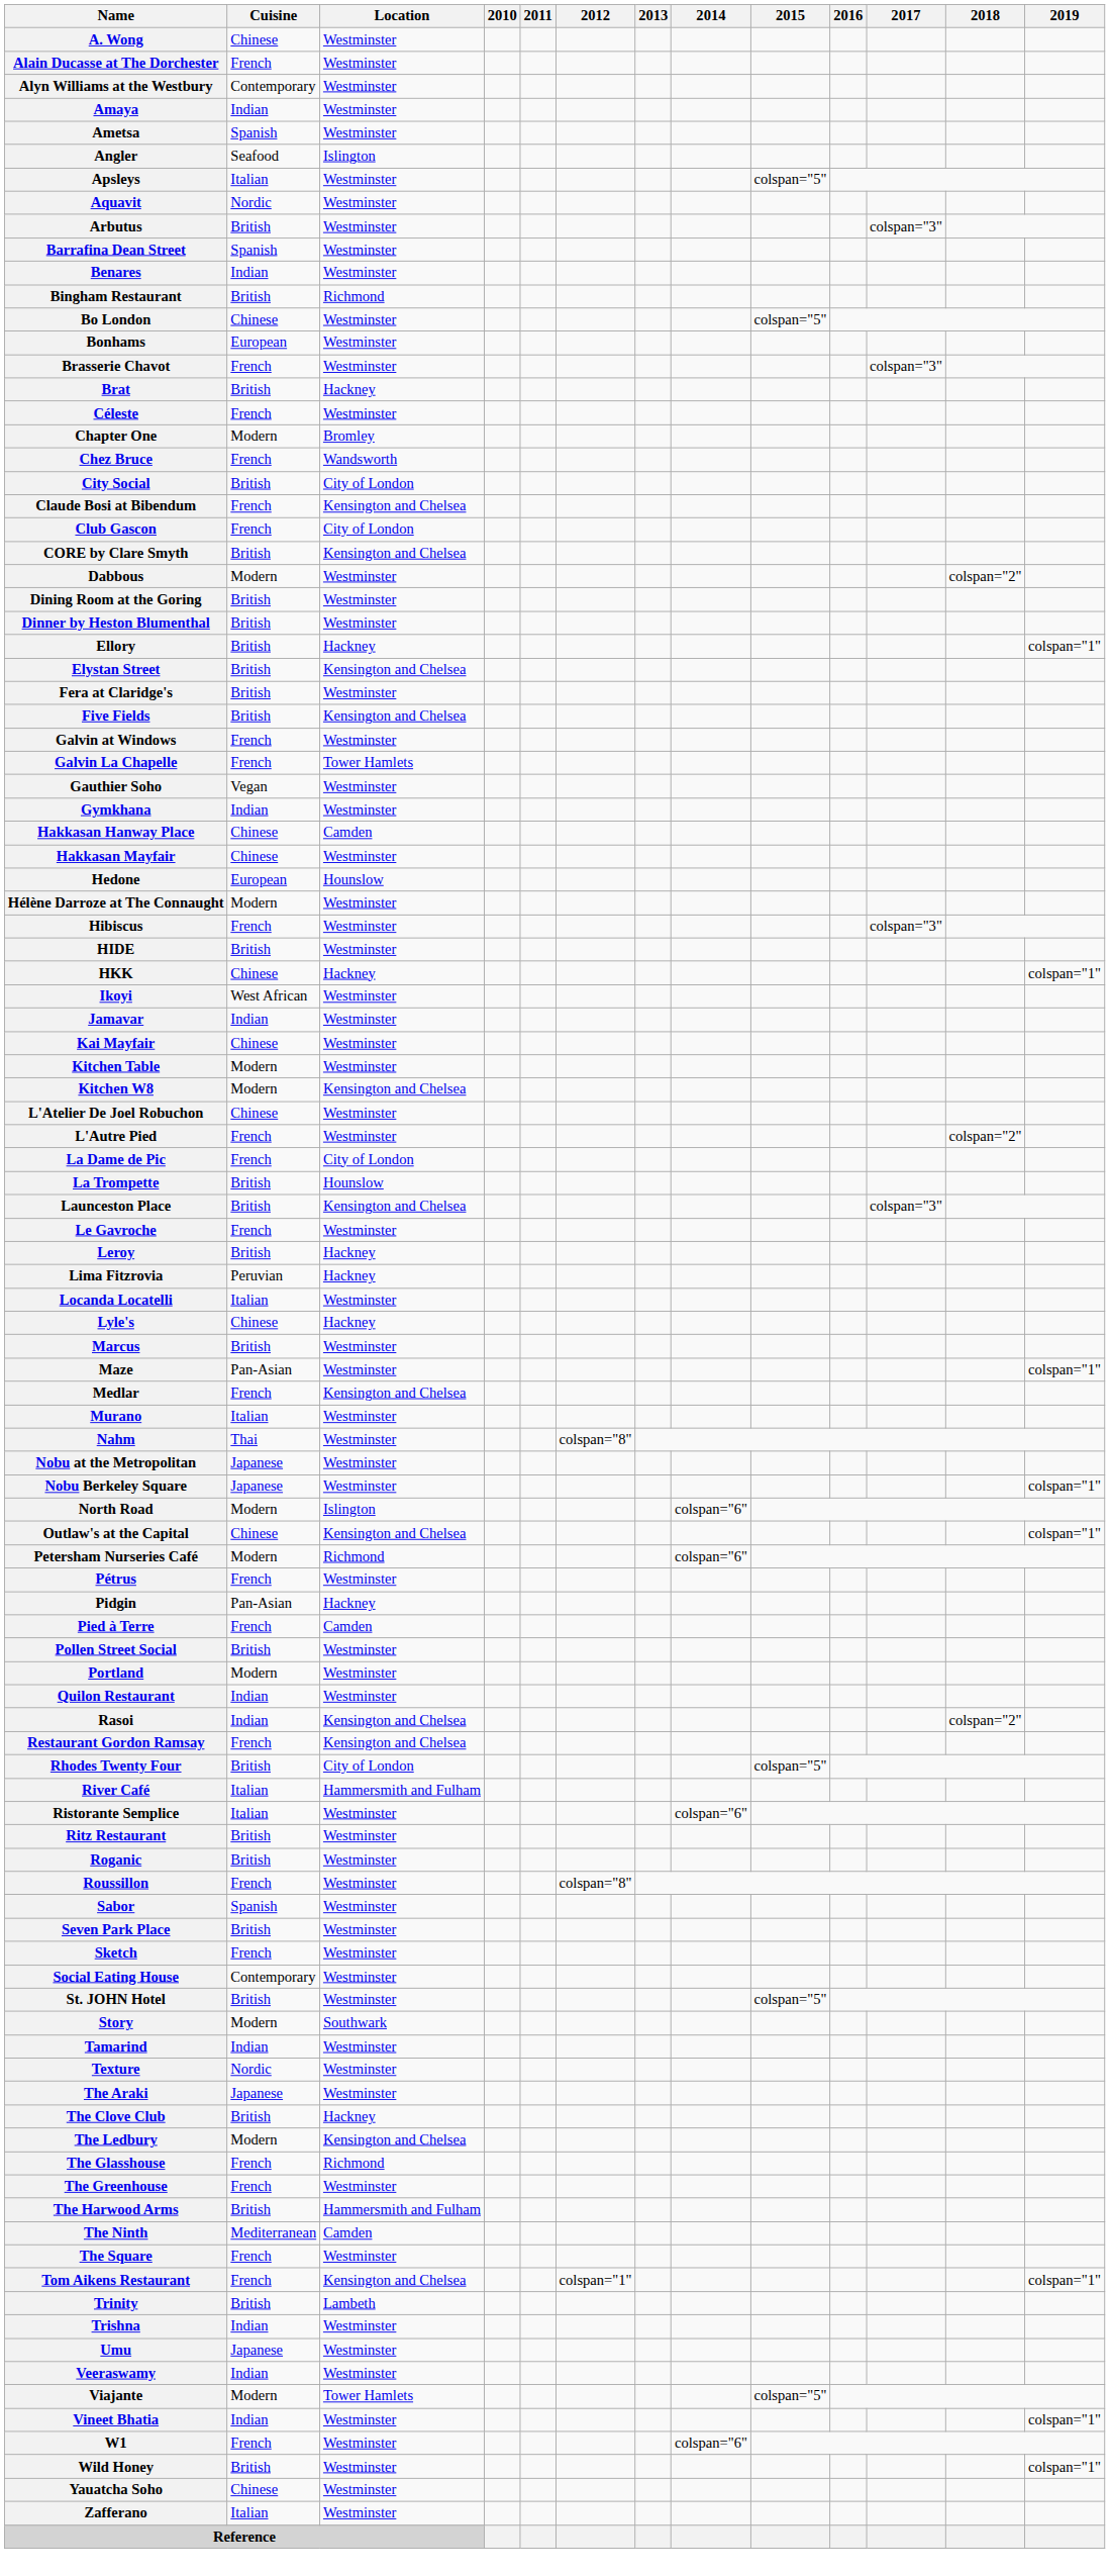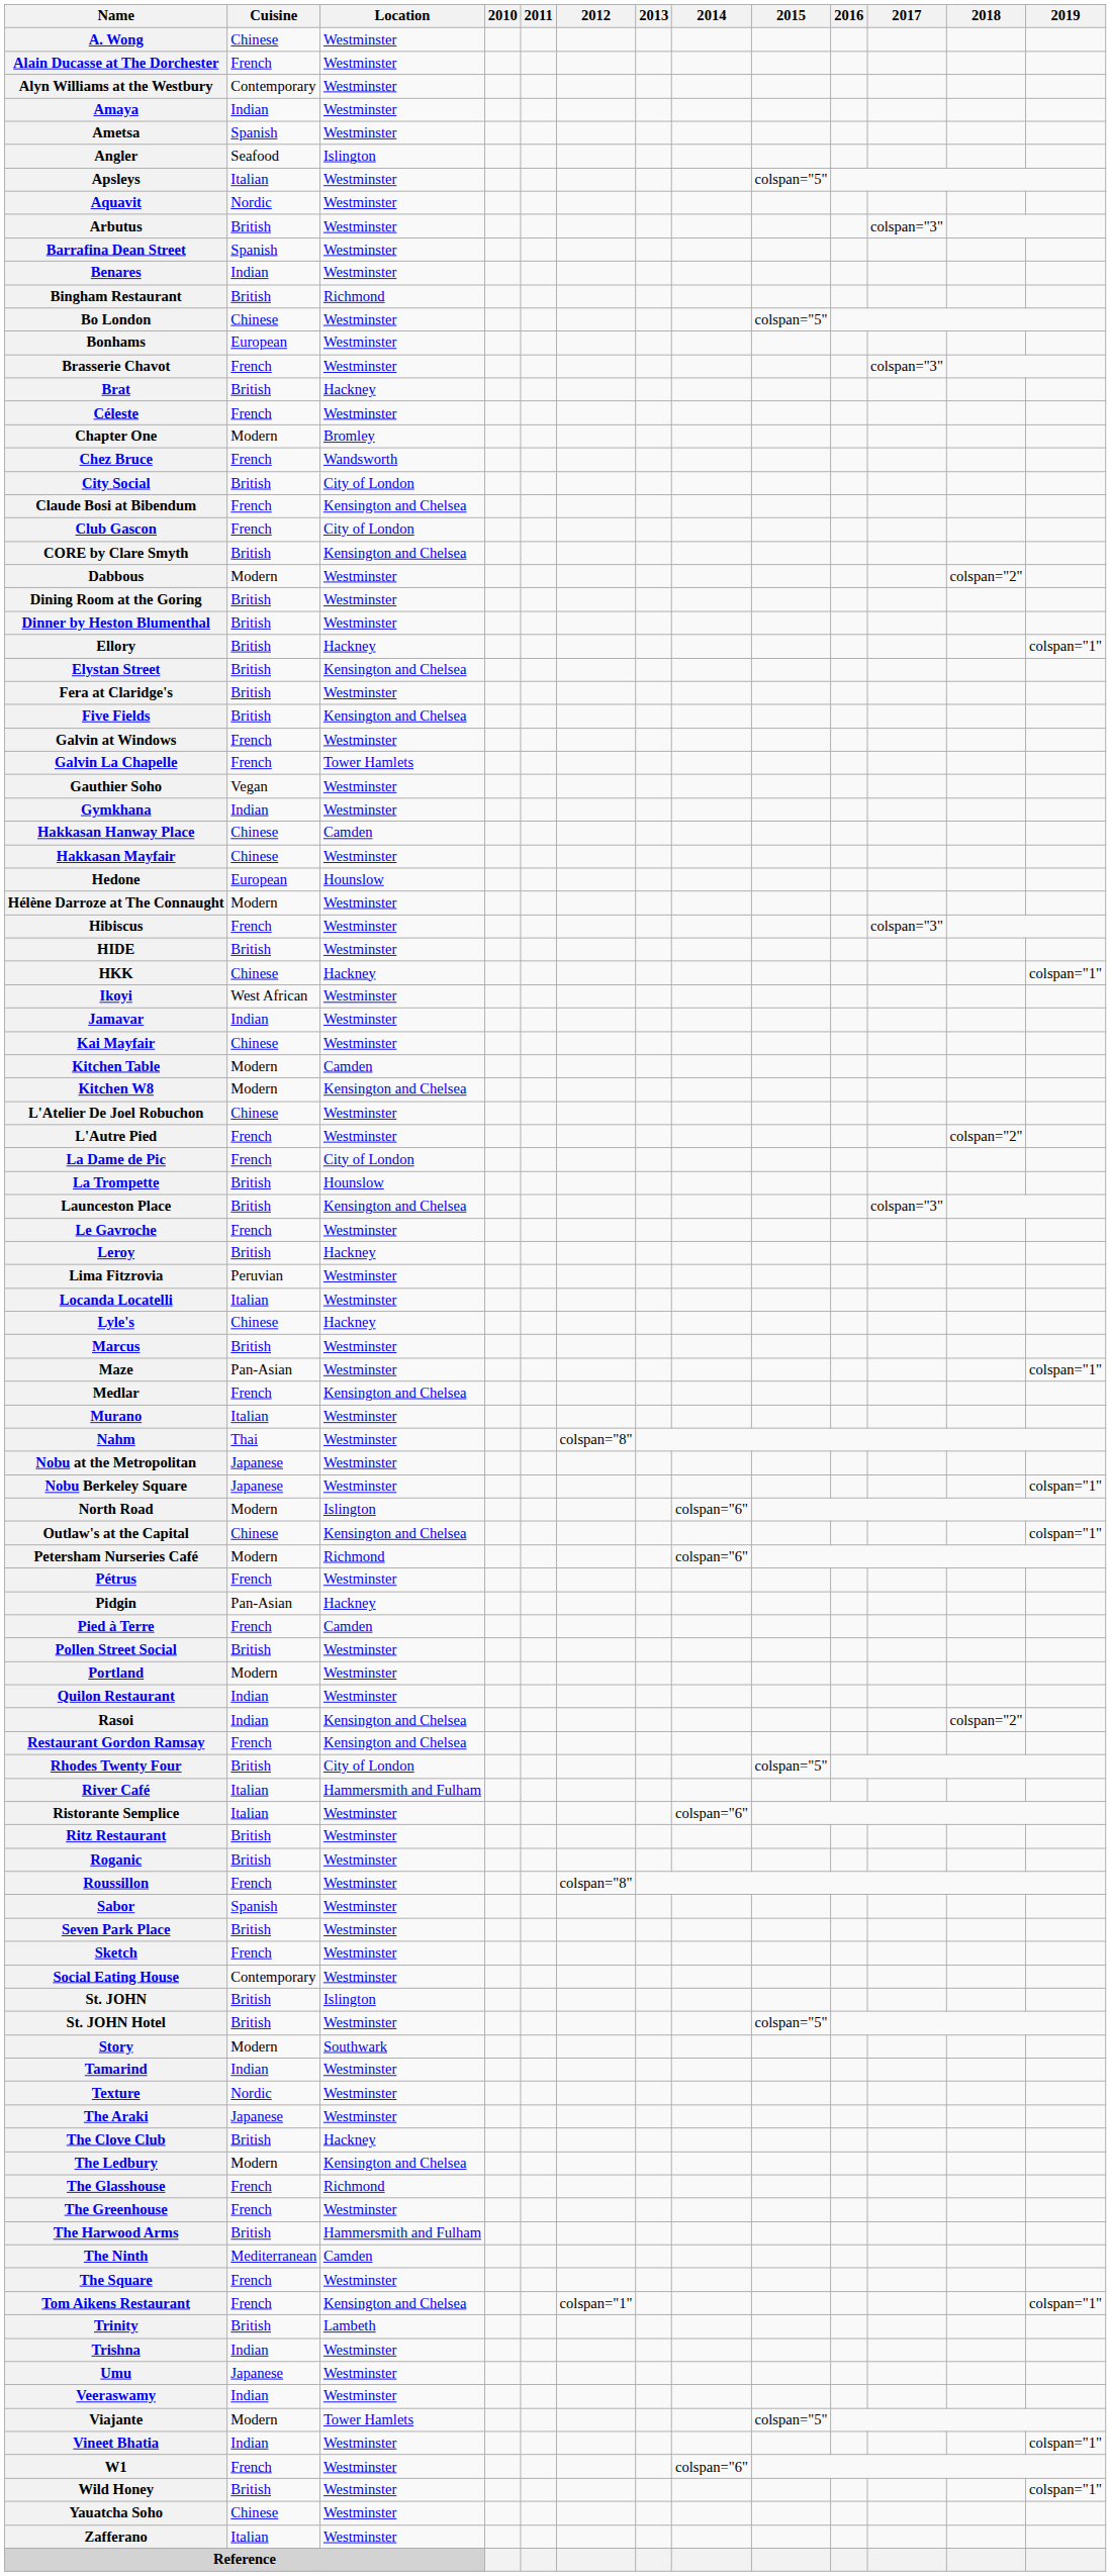Kitchen Table | Location: Westminster -> Camden
Lima Fitzrovia | Location: Hackney -> Westminster
+ row: St. JOHN | British | Islington
